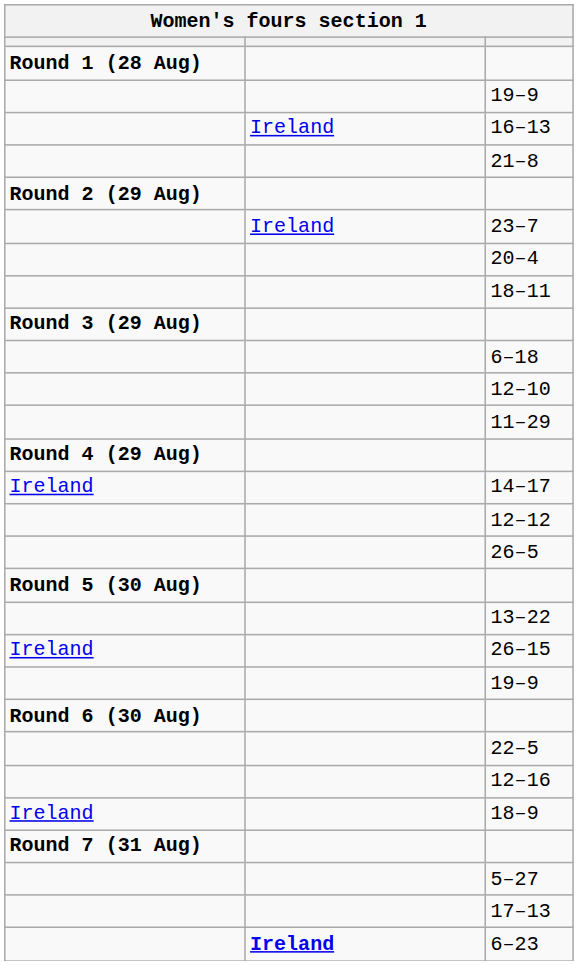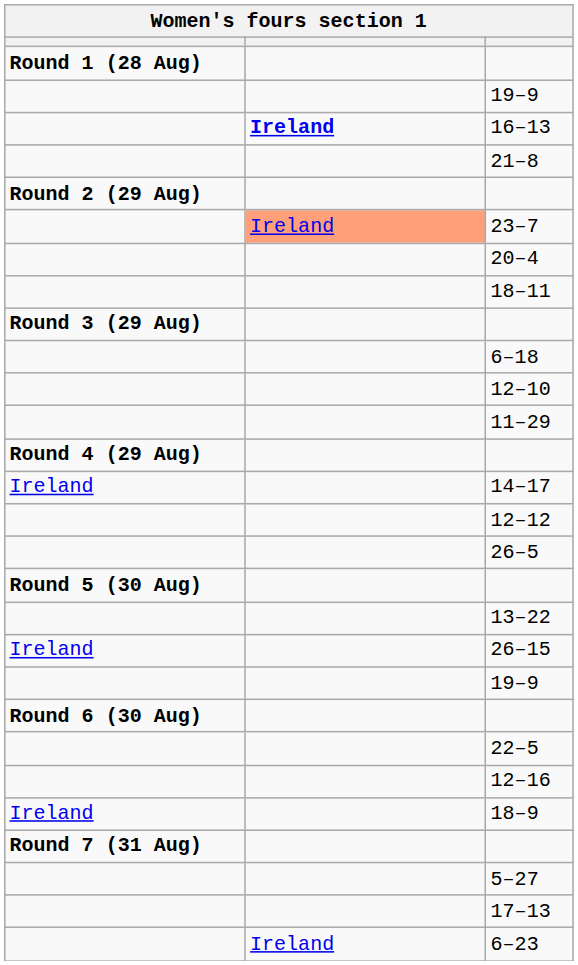16–13 | column 2: normal -> bold
23–7 | column 2: no background -> lightsalmon background
6–23 | column 2: bold -> normal
